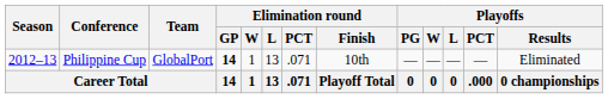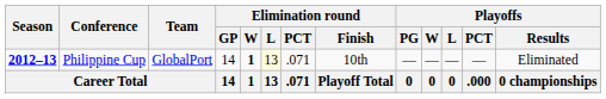Philippine Cup | Season: normal -> bold
Philippine Cup | Elimination round / GP: bold -> normal
Philippine Cup | Elimination round / W: normal -> bold
Philippine Cup | Elimination round / L: no background -> lightyellow background
